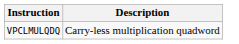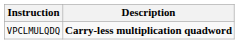VPCLMULQDQ | Description: normal -> bold
